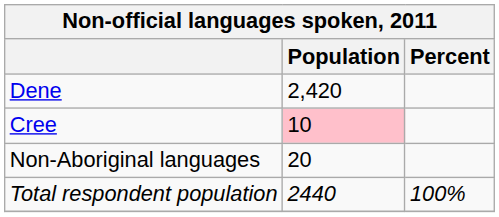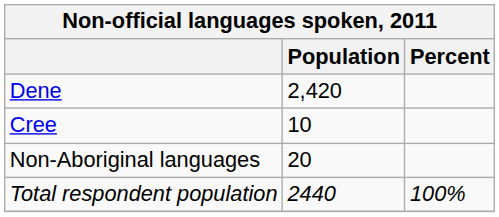Cree | Population: pink background -> no background
